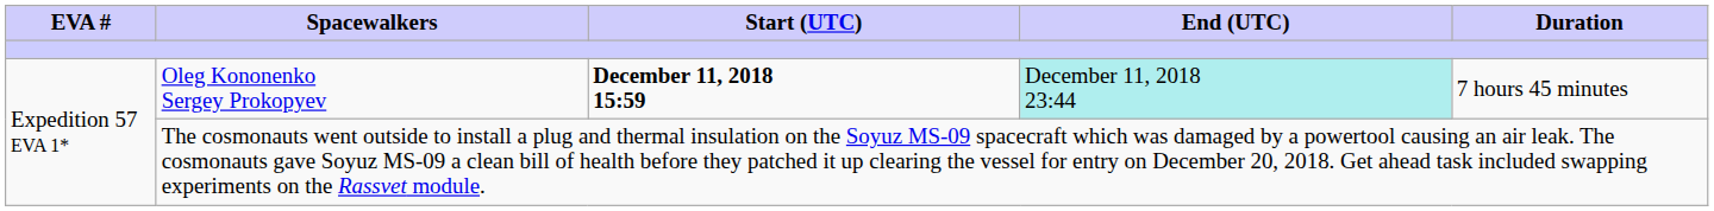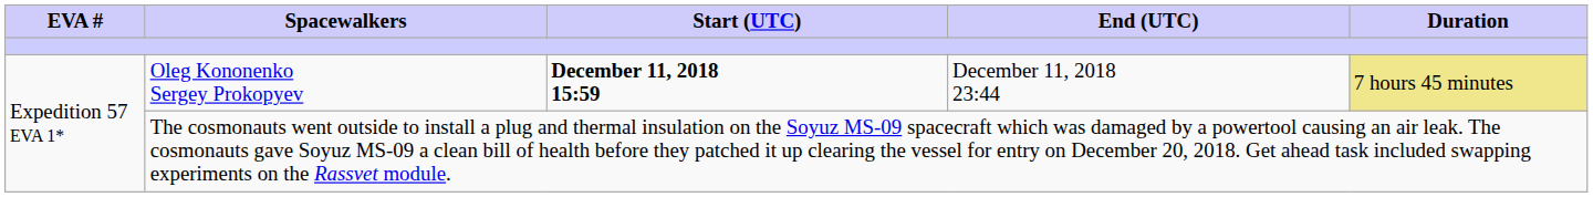Oleg Kononenko Sergey Prokopyev | End (UTC): paleturquoise background -> no background
Oleg Kononenko Sergey Prokopyev | Duration: no background -> khaki background
